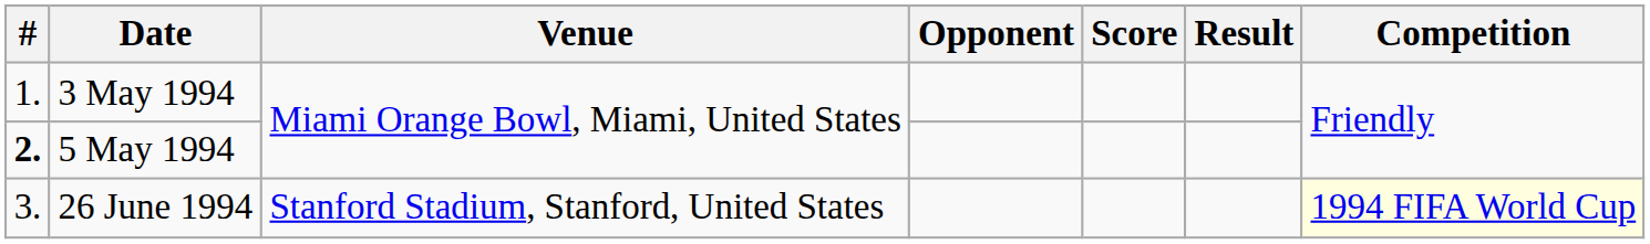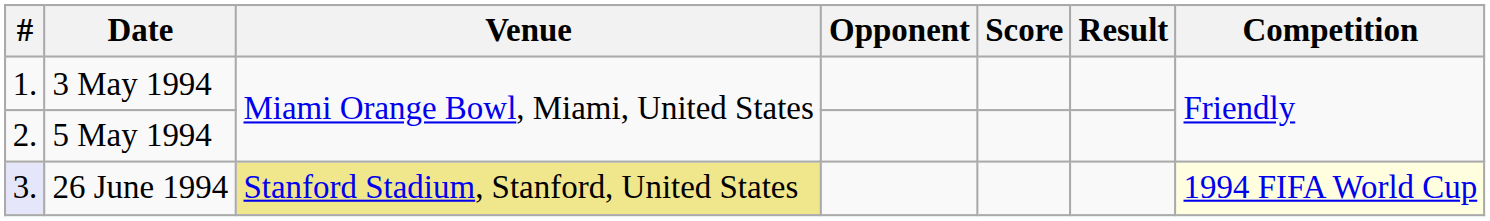5 May 1994 | #: bold -> normal
26 June 1994 | #: no background -> lavender background
26 June 1994 | Venue: no background -> khaki background
